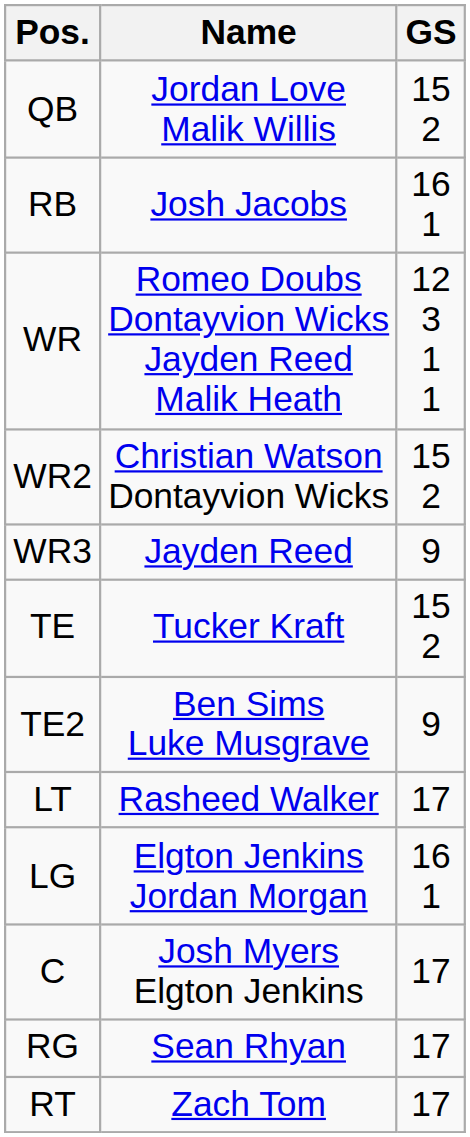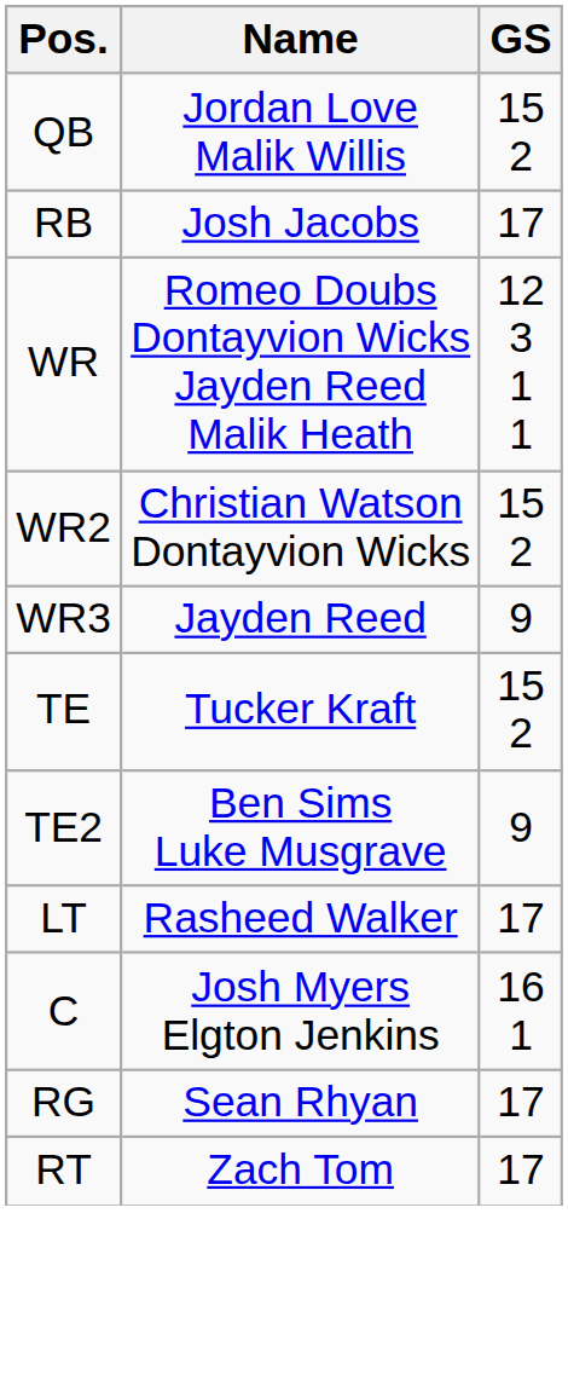RB | GS: 16 1 -> 17
- row: LG | Elgton Jenkins Jordan Morgan | 16 1
C | GS: 17 -> 16 1
